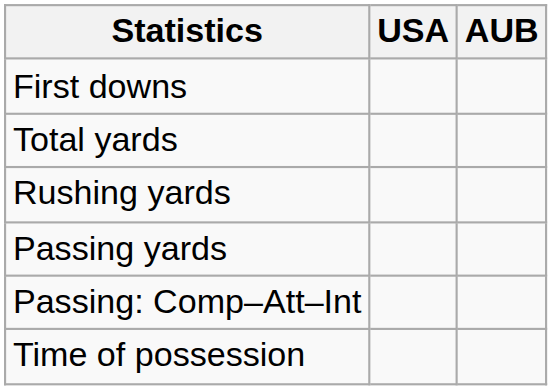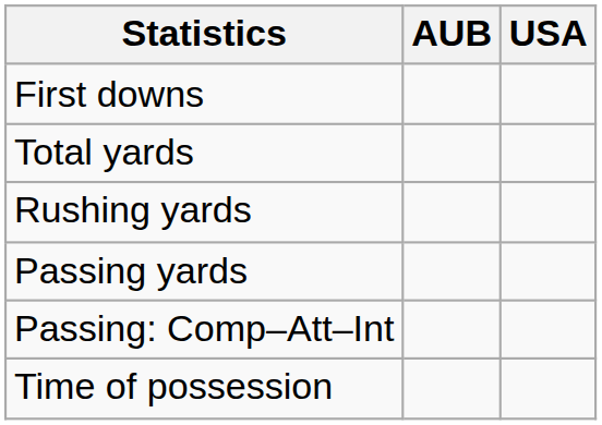columns swapped: USA <-> AUB
